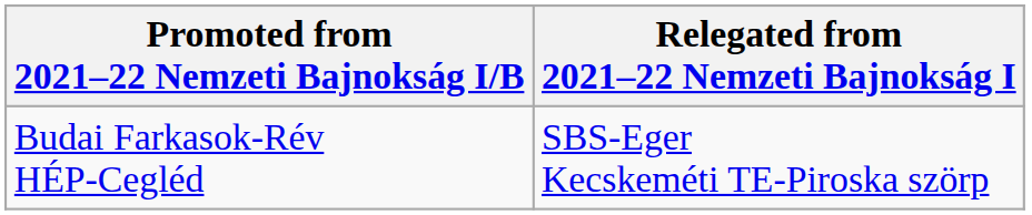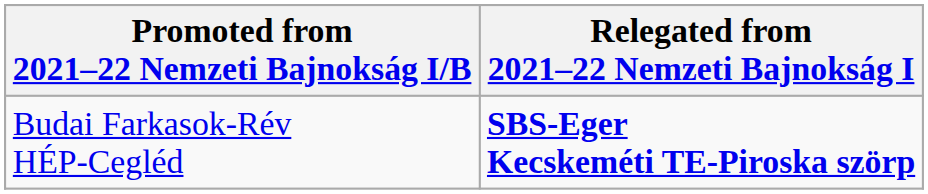Budai Farkasok-Rév HÉP-Cegléd | Relegated from 2021–22 Nemzeti Bajnokság I: normal -> bold
